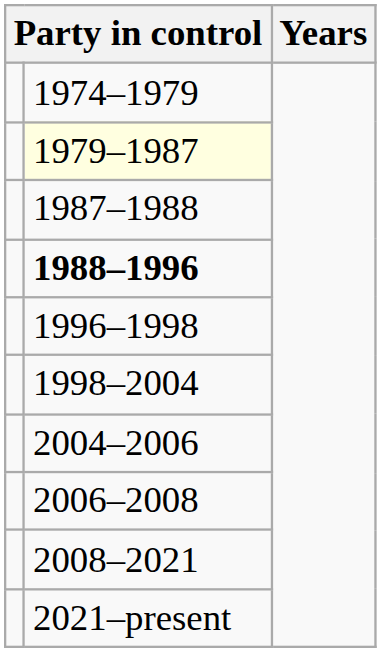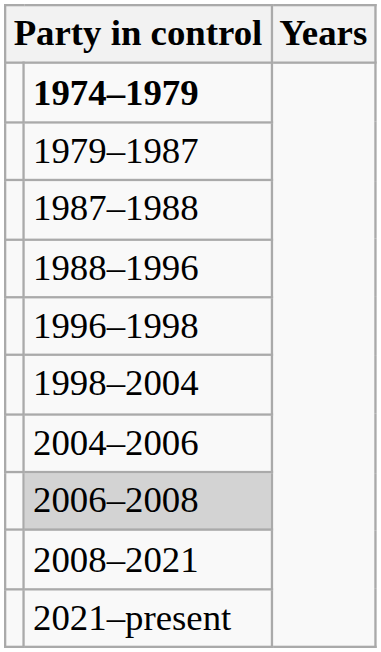1974–1979 | column 2: normal -> bold
1979–1987 | column 2: lightyellow background -> no background
1988–1996 | column 2: bold -> normal
2006–2008 | column 2: no background -> lightgrey background
